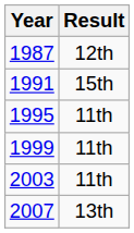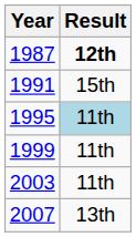1987 | Result: normal -> bold
1995 | Result: no background -> lightblue background
